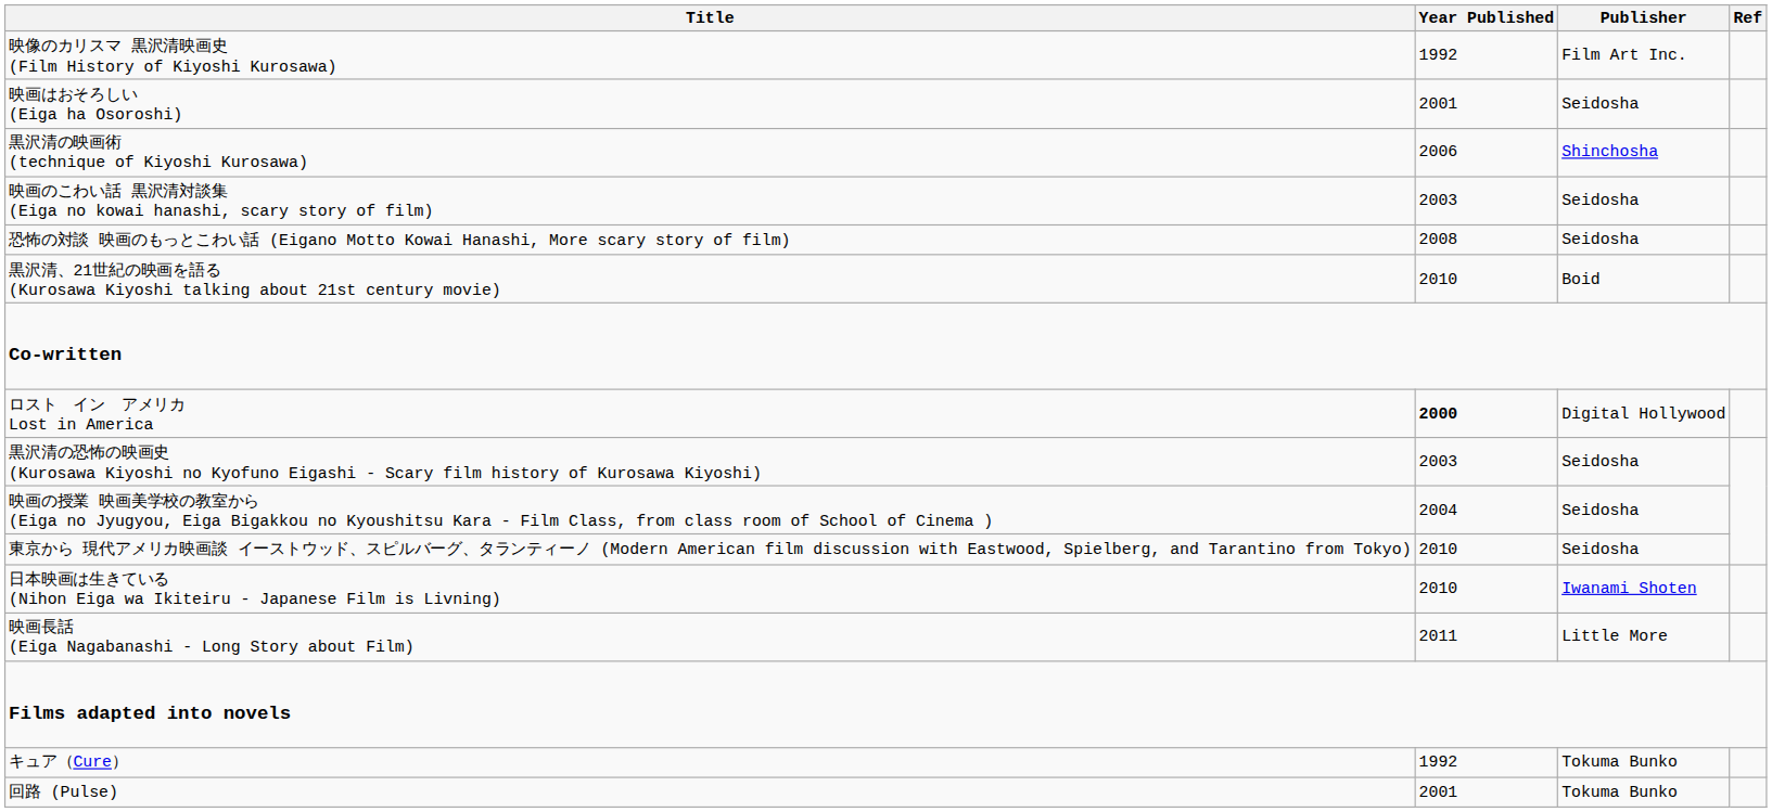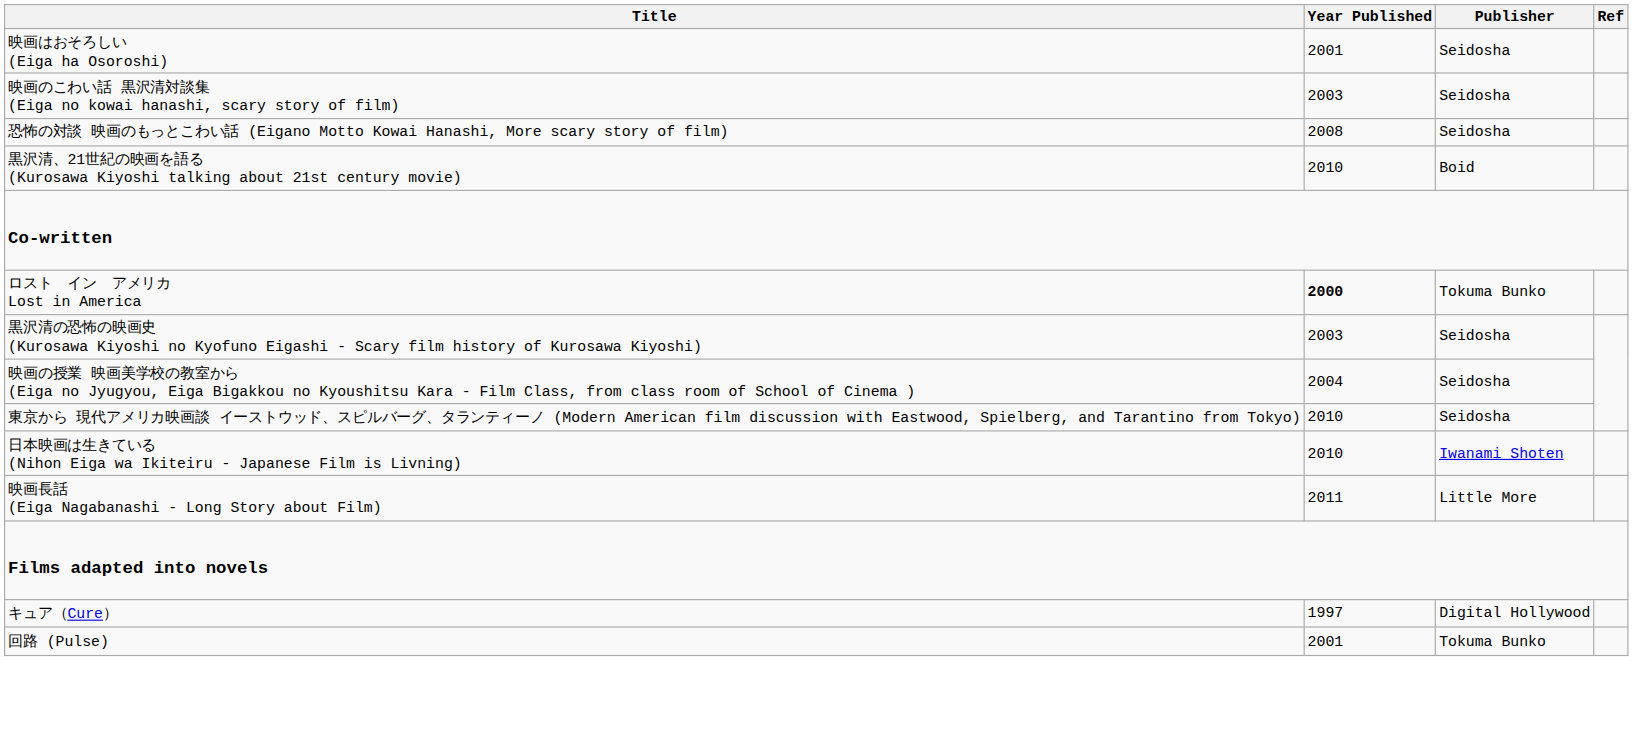- row: 映像のカリスマ 黒沢清映画史 (Film History of Kiyoshi Kurosawa) | 1992 | Film Art Inc.
- row: 黒沢清の映画術 (technique of Kiyoshi Kurosawa) | 2006 | Shinchosha
ロスト イン アメリカ Lost in America | Publisher: Digital Hollywood -> Tokuma Bunko
キュア（Cure） | Year Published: 1992 -> 1997
キュア（Cure） | Publisher: Tokuma Bunko -> Digital Hollywood
